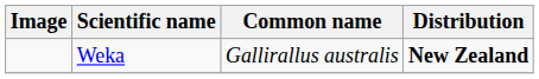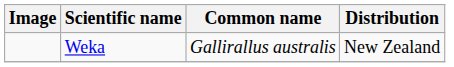Weka | Distribution: bold -> normal
